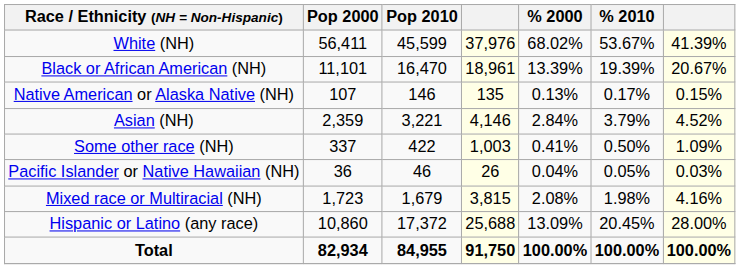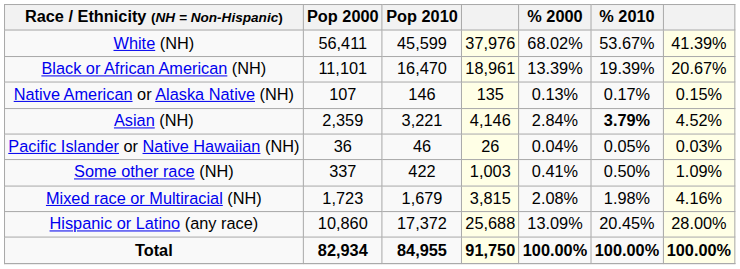Asian (NH) | % 2010: normal -> bold
rows swapped: Pacific Islander or Native Hawaiian (NH) <-> Some other race (NH)
